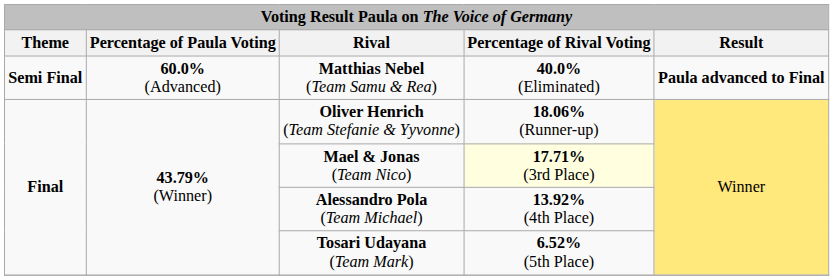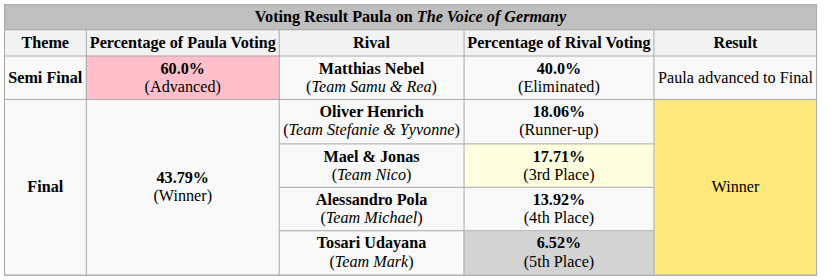Matthias Nebel (Team Samu & Rea) | Percentage of Paula Voting: no background -> pink background
Matthias Nebel (Team Samu & Rea) | Result: bold -> normal
Tosari Udayana (Team Mark) | Percentage of Rival Voting: no background -> lightgrey background
